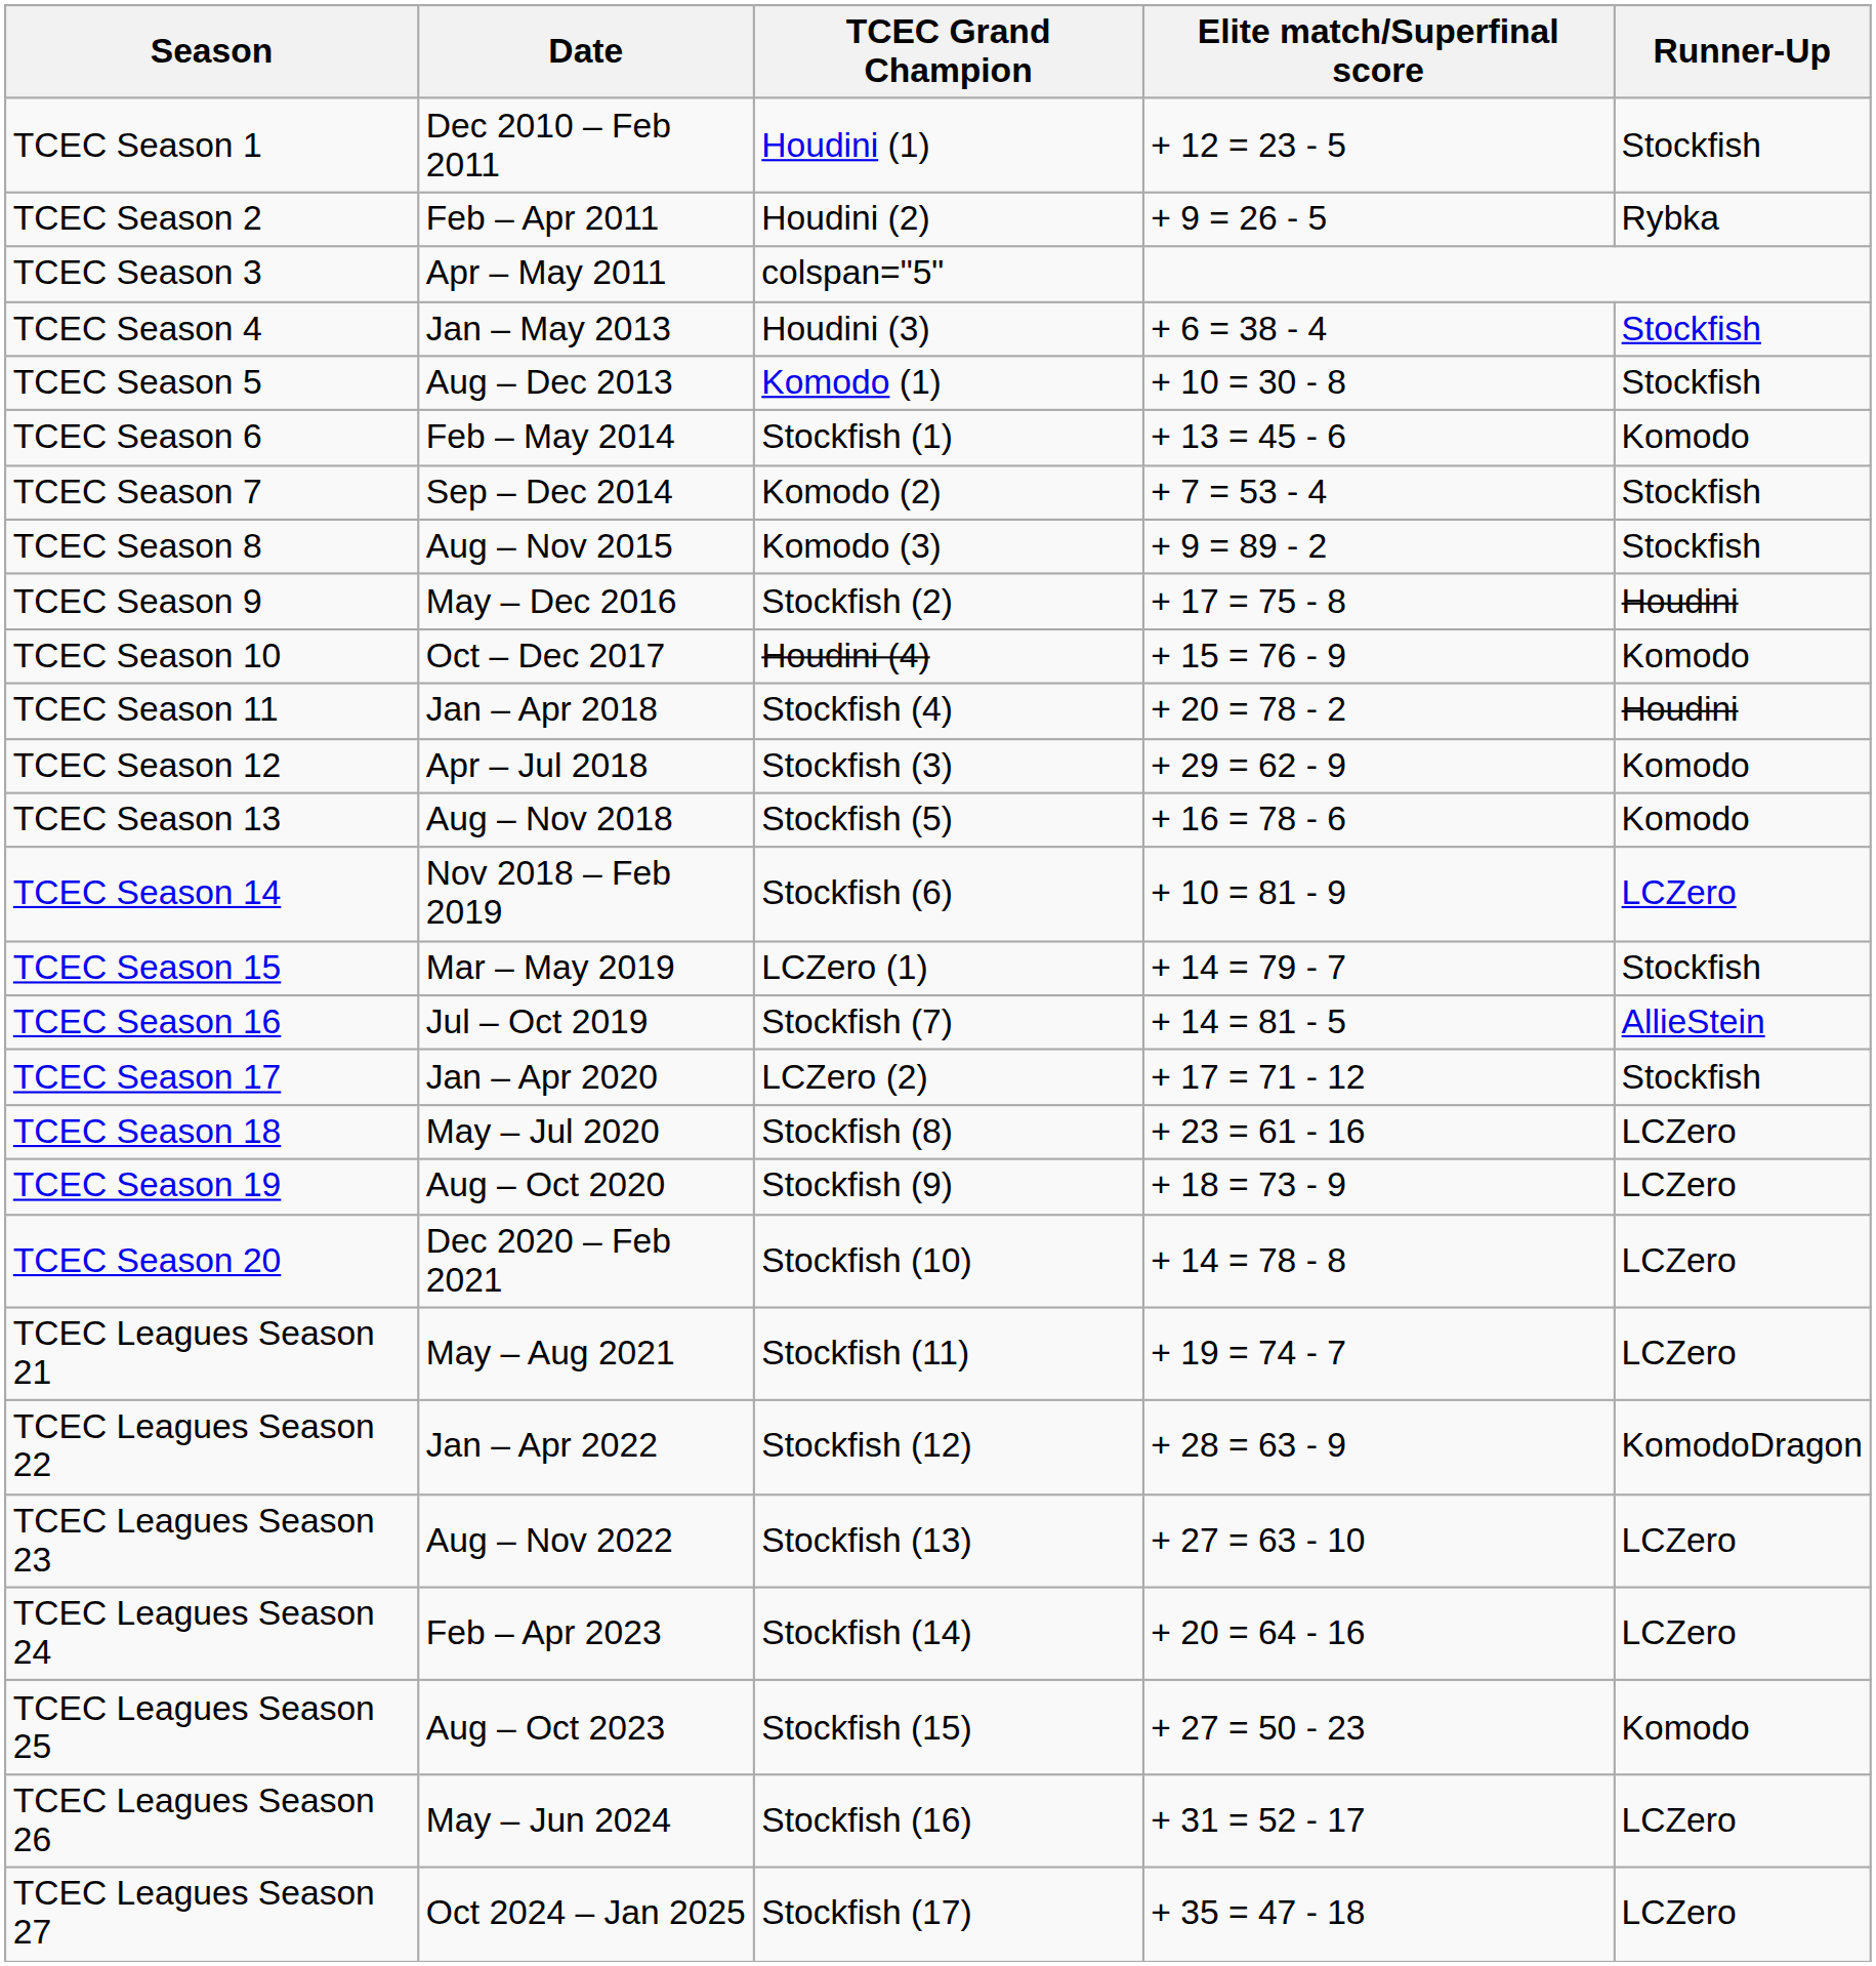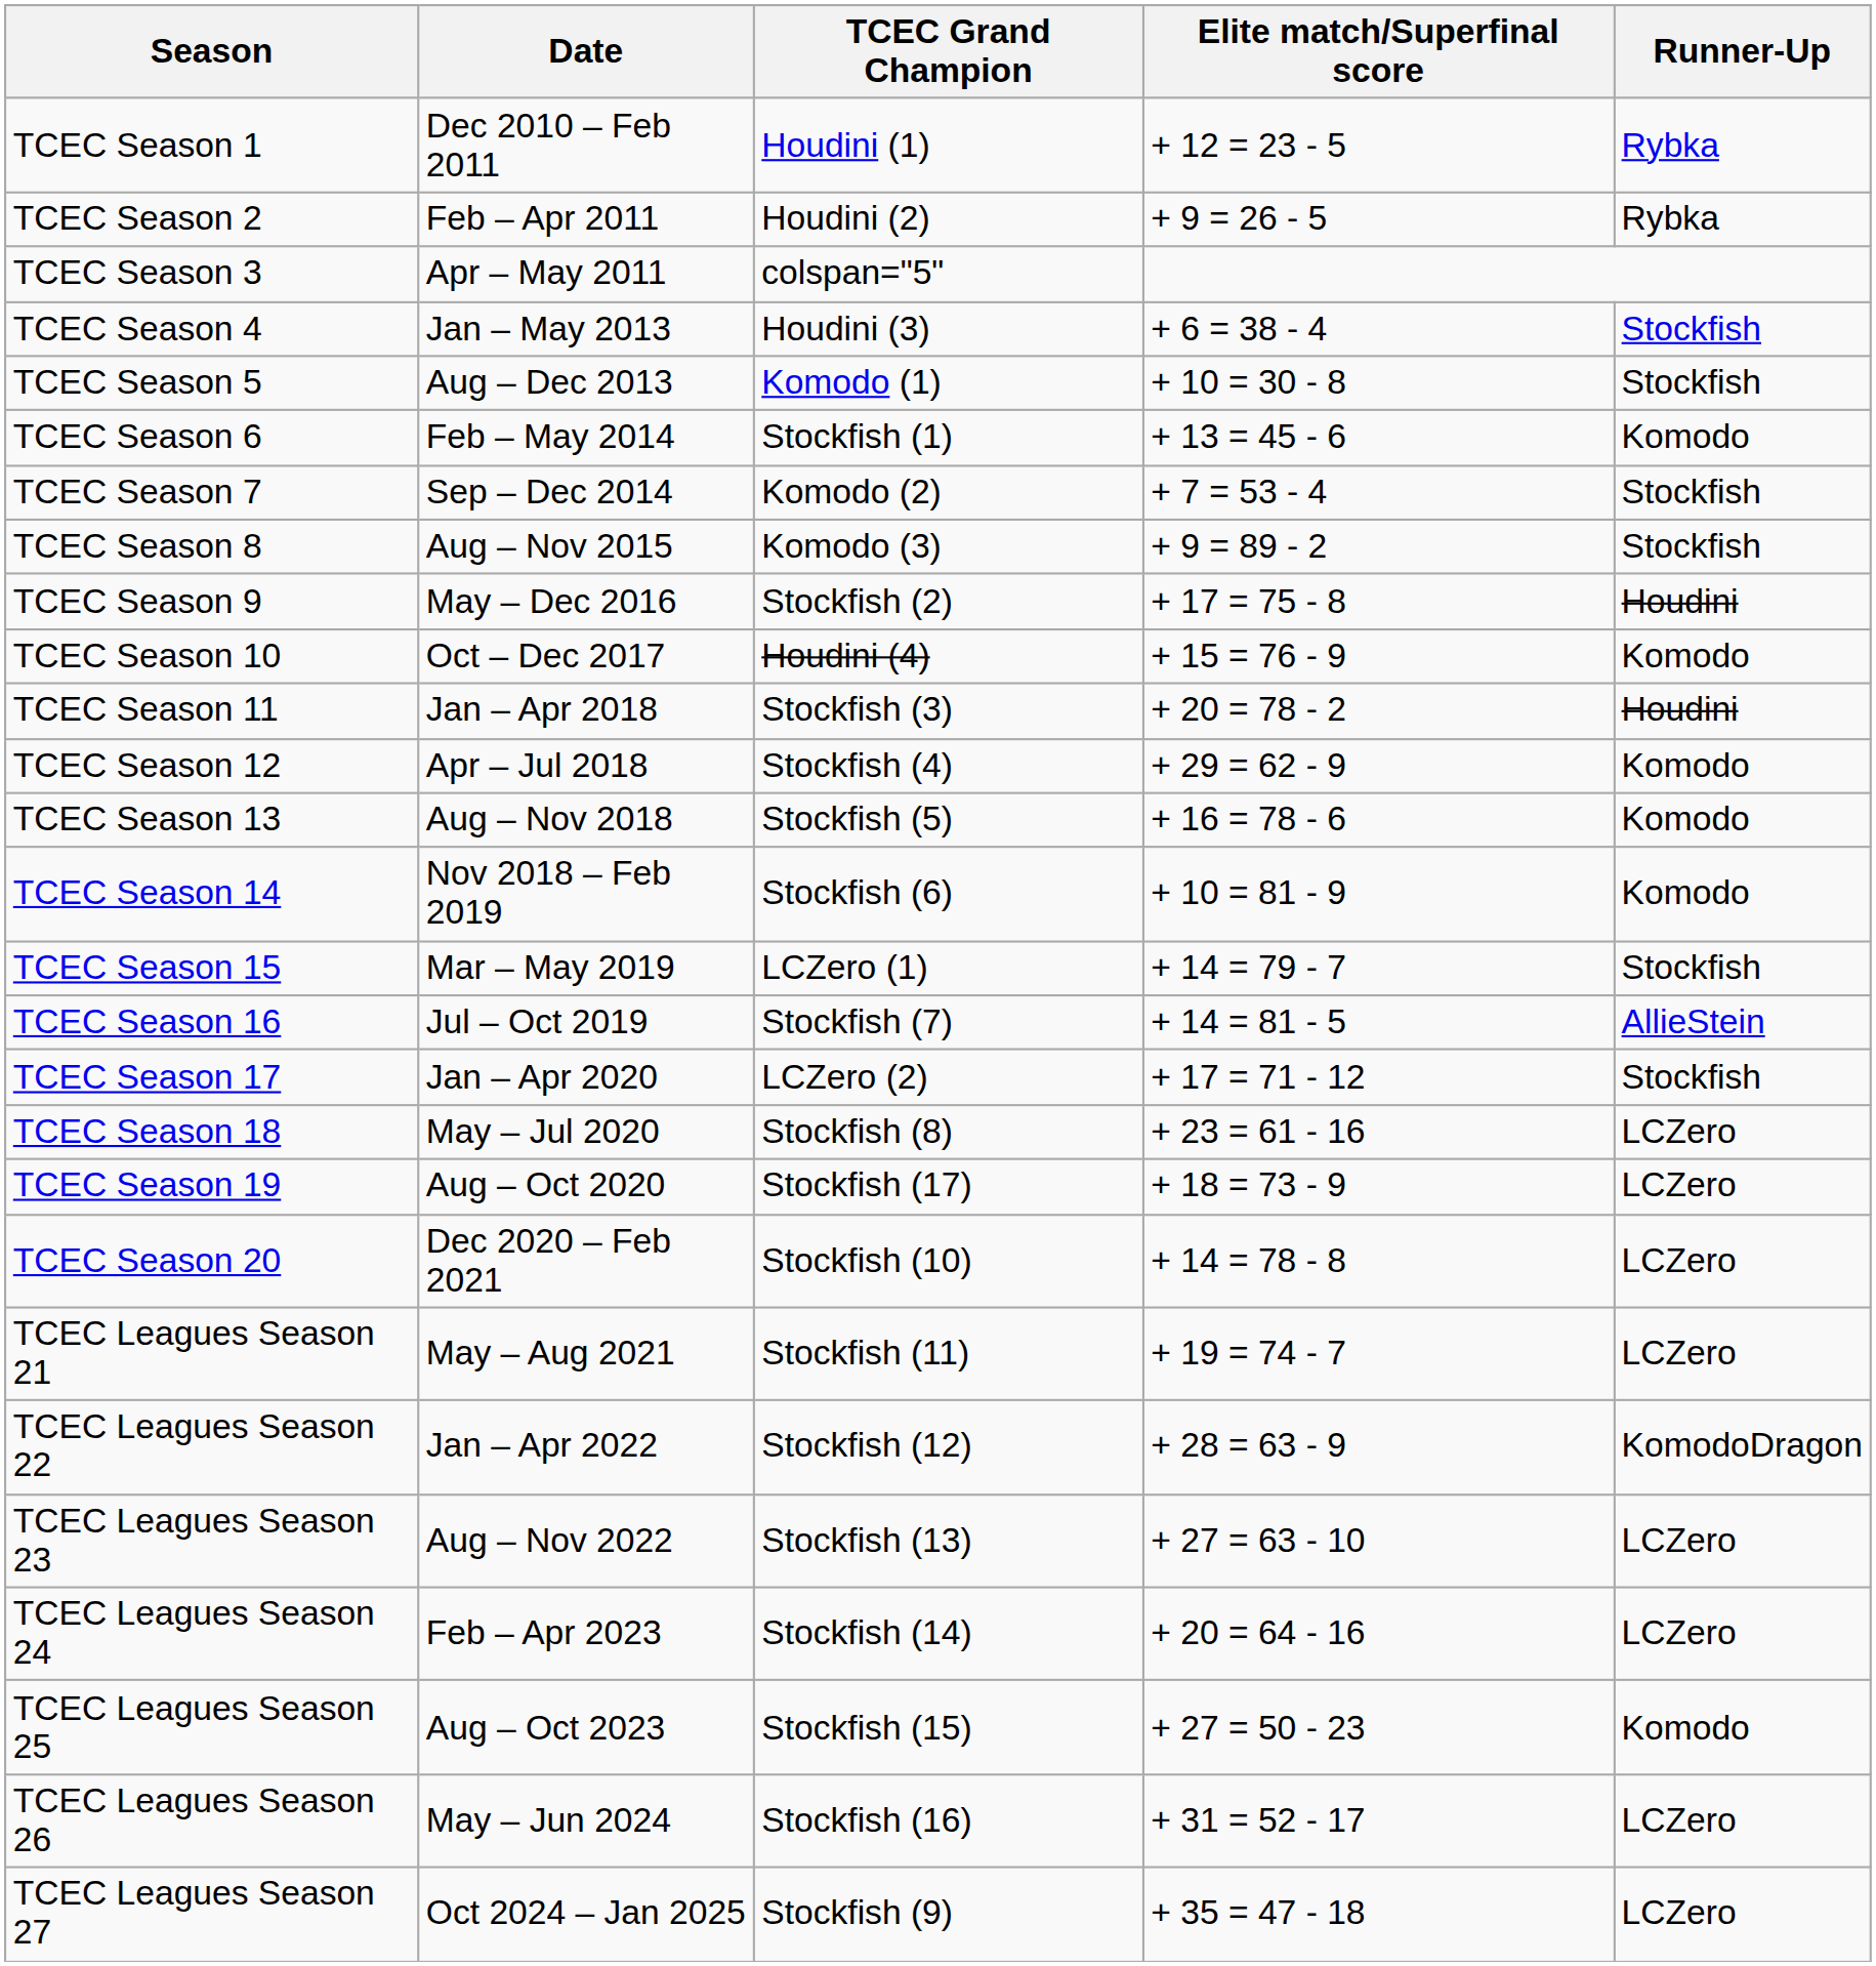TCEC Season 1 | Runner-Up: Stockfish -> Rybka
TCEC Season 11 | TCEC Grand Champion: Stockfish (4) -> Stockfish (3)
TCEC Season 12 | TCEC Grand Champion: Stockfish (3) -> Stockfish (4)
TCEC Season 14 | Runner-Up: LCZero -> Komodo
TCEC Season 19 | TCEC Grand Champion: Stockfish (9) -> Stockfish (17)
TCEC Leagues Season 27 | TCEC Grand Champion: Stockfish (17) -> Stockfish (9)
